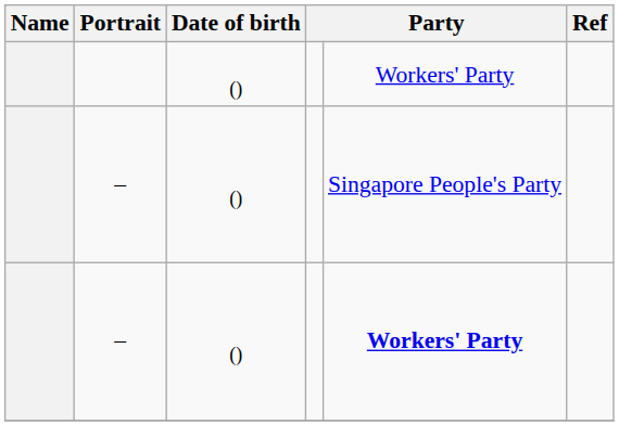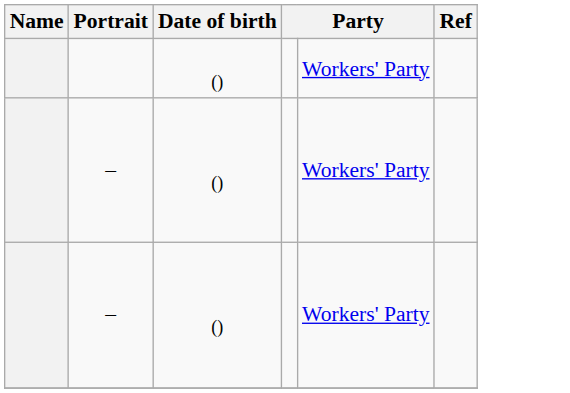row 3 | column 5: Singapore People's Party -> Workers' Party
row 4 | column 5: bold -> normal
